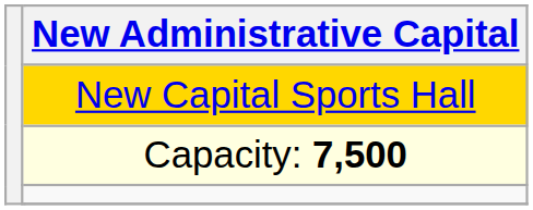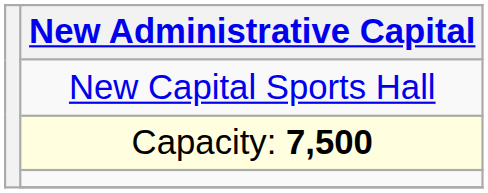row 2 | New Administrative Capital: gold background -> no background
